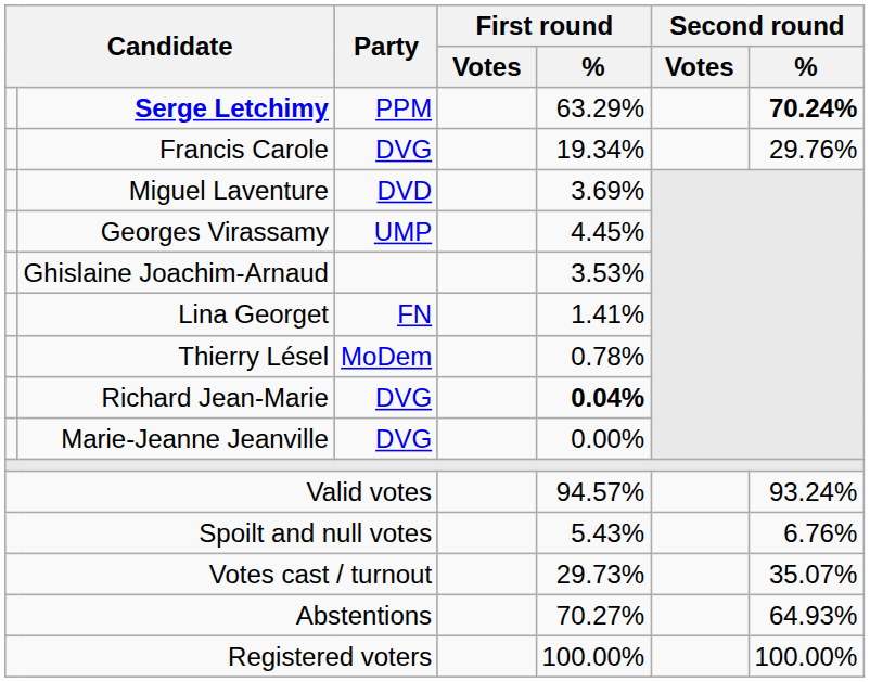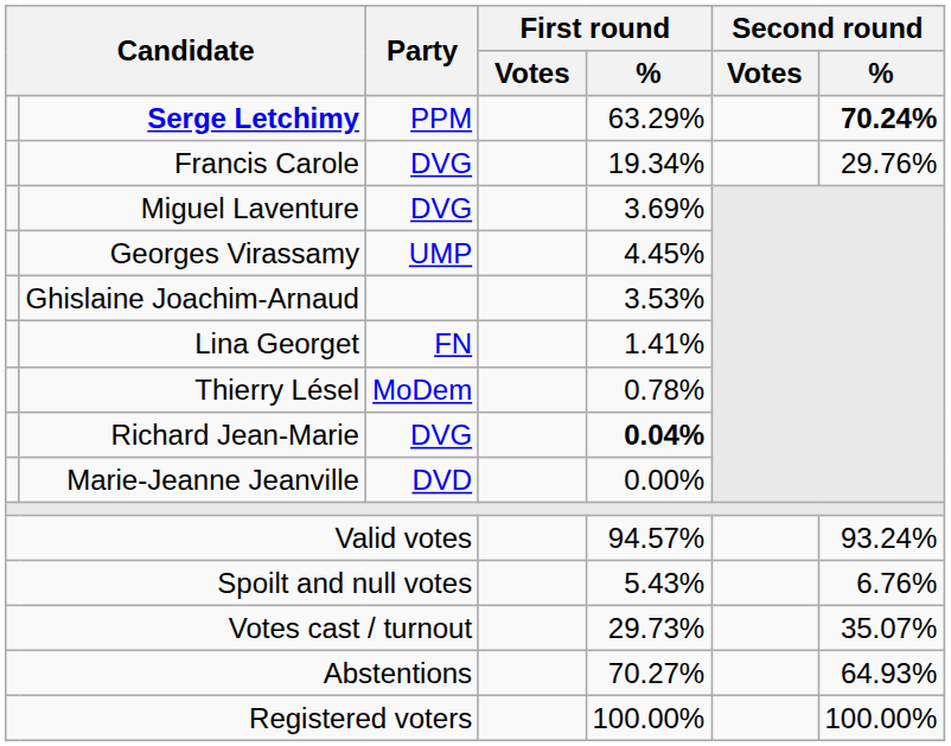Miguel Laventure | Party: DVD -> DVG
Marie-Jeanne Jeanville | Party: DVG -> DVD
